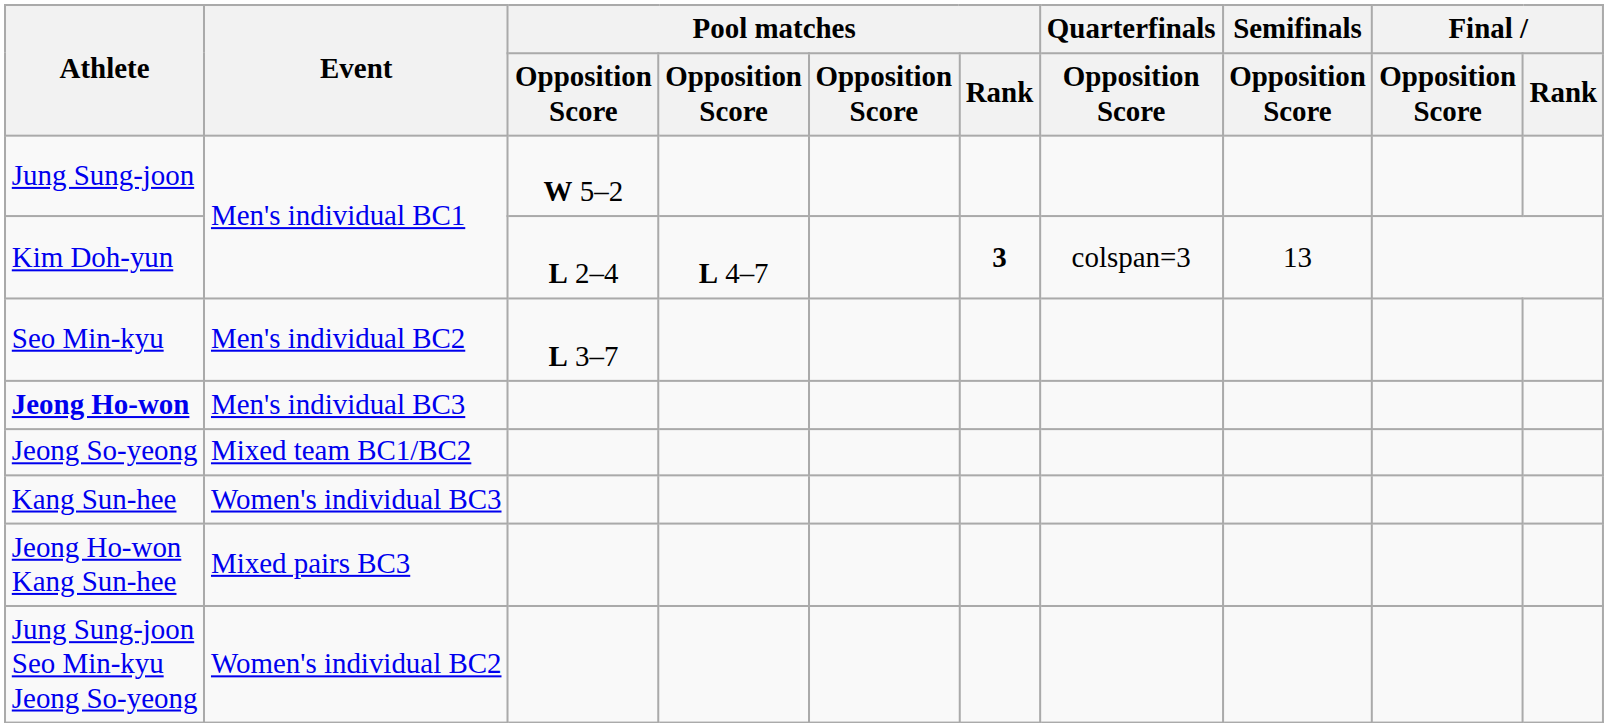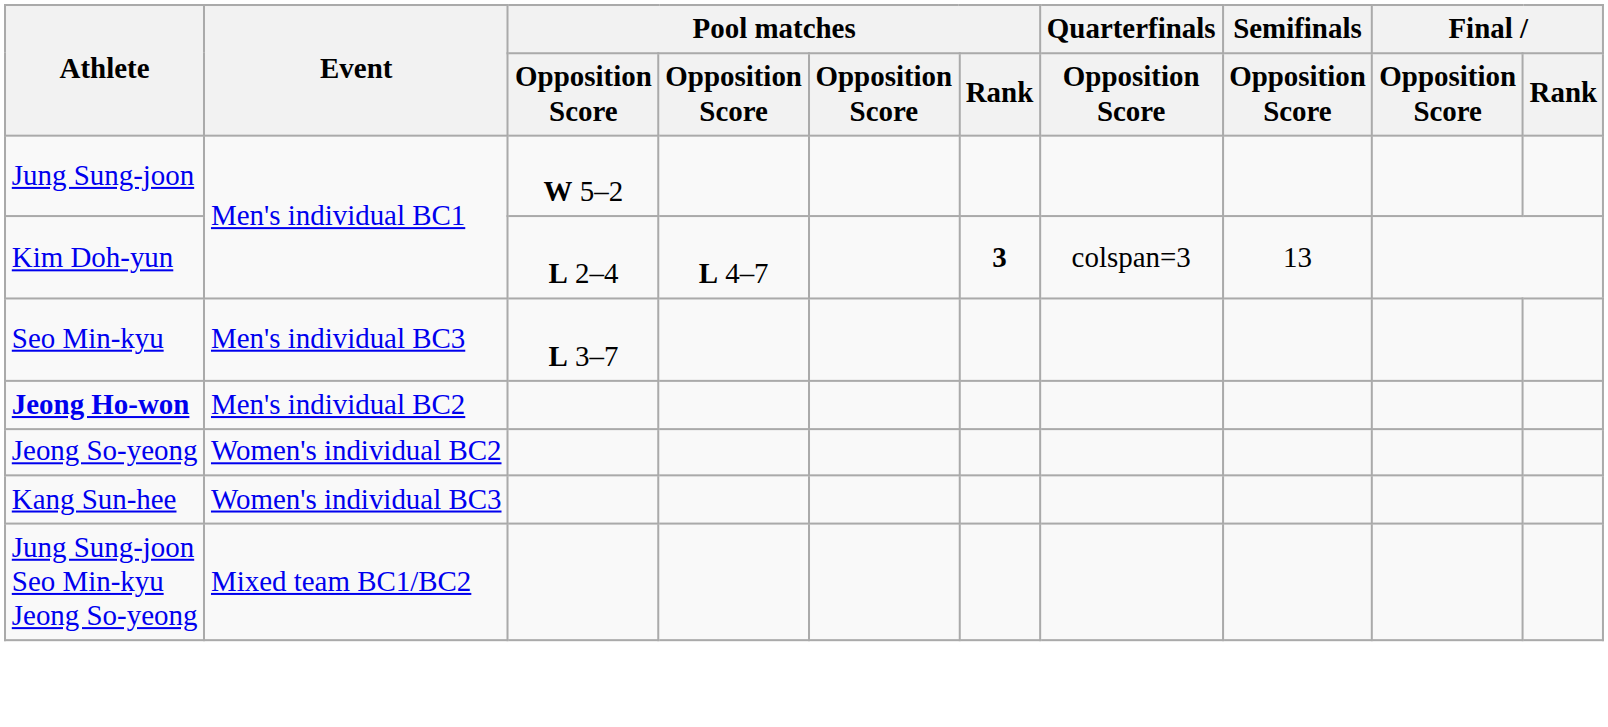Seo Min-kyu | Event: Men's individual BC2 -> Men's individual BC3
Jeong Ho-won | Event: Men's individual BC3 -> Men's individual BC2
Jeong So-yeong | Event: Mixed team BC1/BC2 -> Women's individual BC2
- row: Jeong Ho-won Kang Sun-hee | Mixed pairs BC3
Jung Sung-joon Seo Min-kyu Jeong So-yeong | Event: Women's individual BC2 -> Mixed team BC1/BC2
